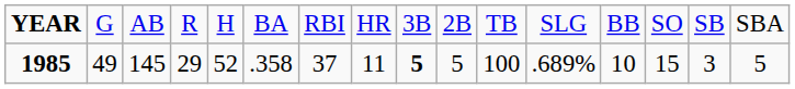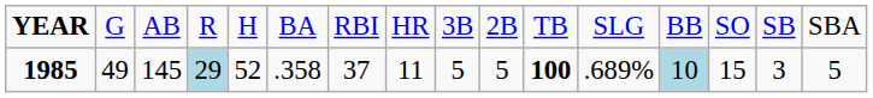1985 | column 4: no background -> lightblue background
1985 | column 9: bold -> normal
1985 | column 11: normal -> bold
1985 | column 13: no background -> lightblue background
